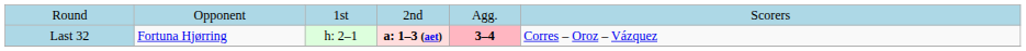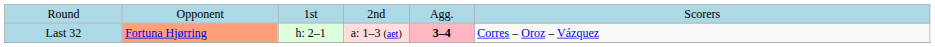Last 32 | column 2: no background -> lightsalmon background
Last 32 | column 4: bold -> normal
